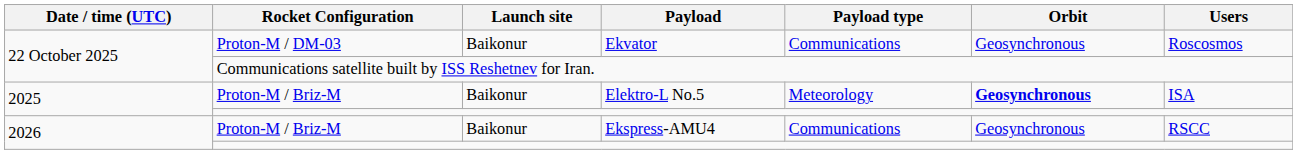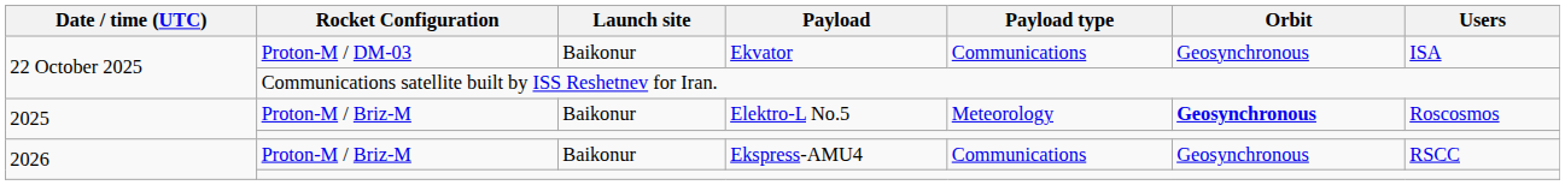Ekvator | Users: Roscosmos -> ISA
Elektro-L No.5 | Users: ISA -> Roscosmos
